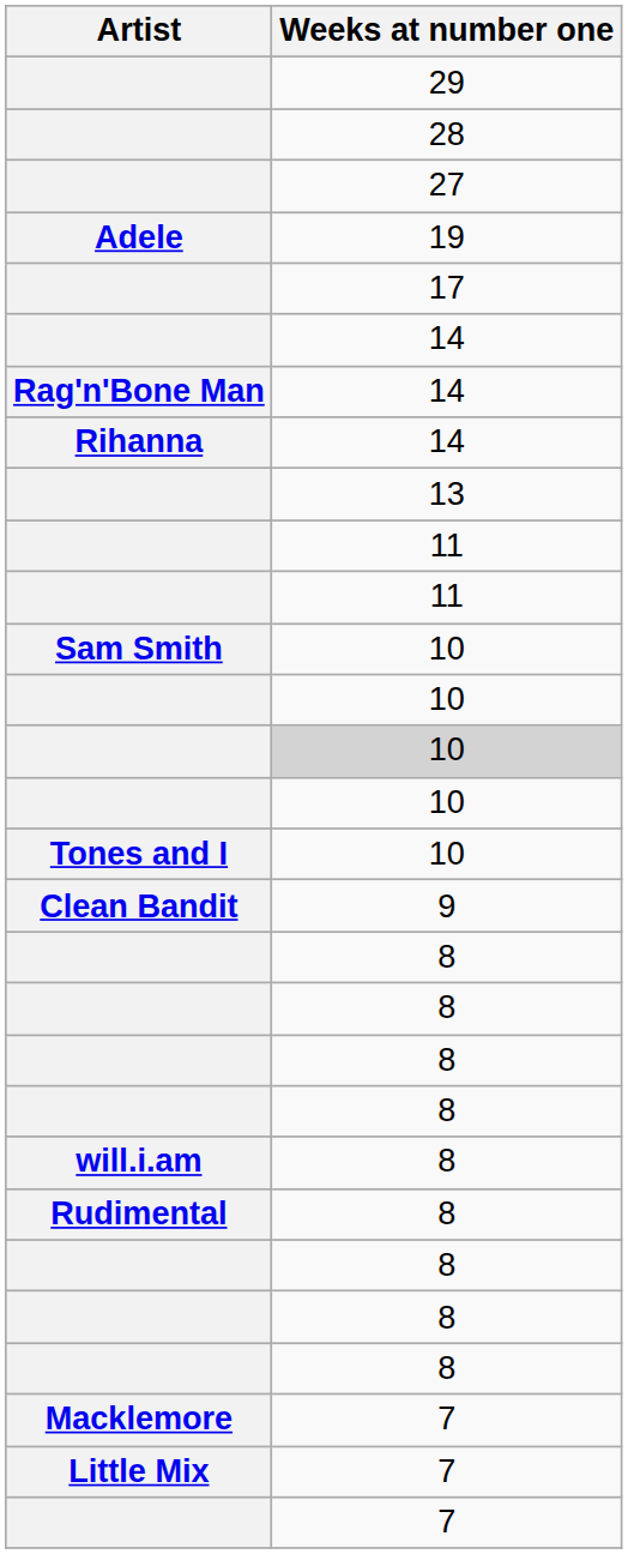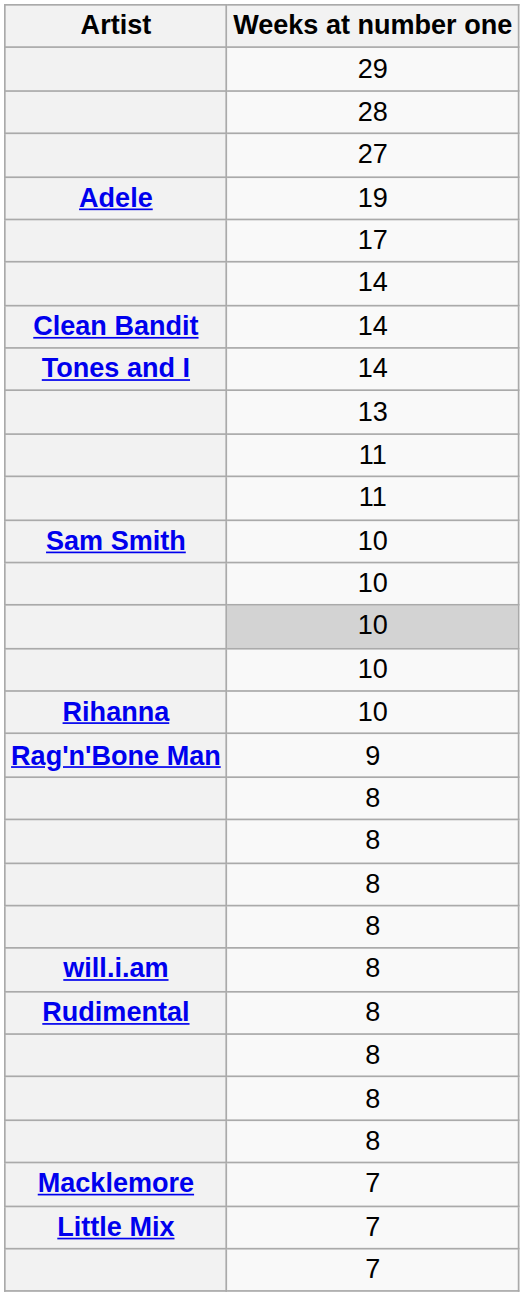row 8 | Artist: Rag'n'Bone Man -> Clean Bandit
row 9 | Artist: Rihanna -> Tones and I
row 17 | Artist: Tones and I -> Rihanna
row 18 | Artist: Clean Bandit -> Rag'n'Bone Man
